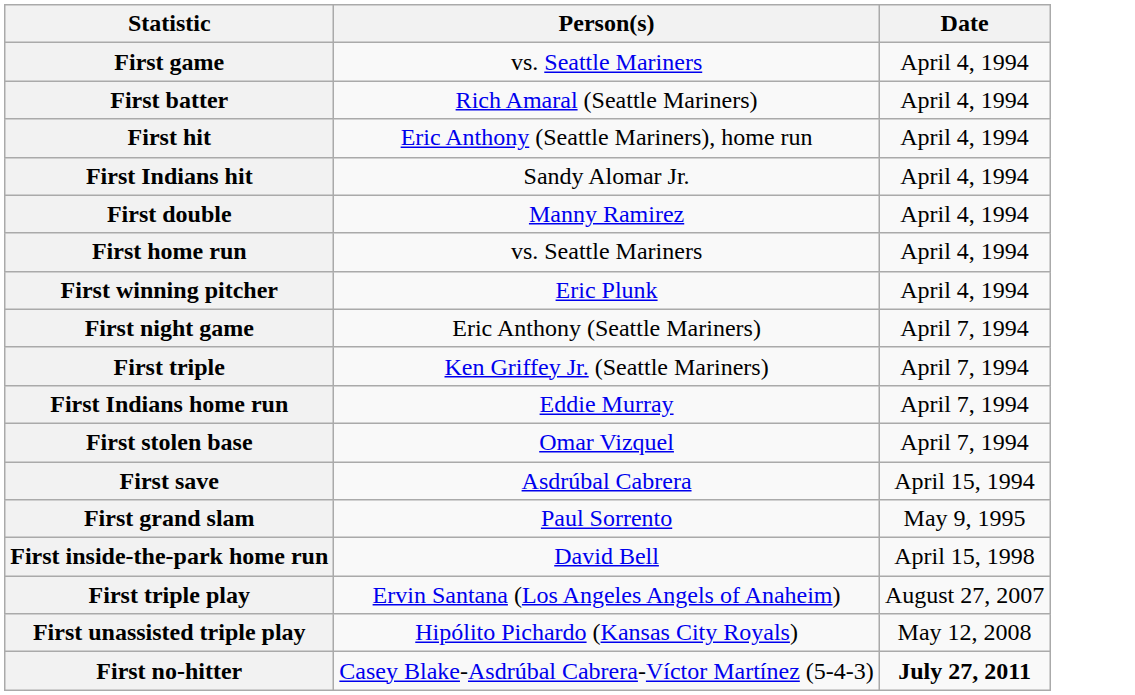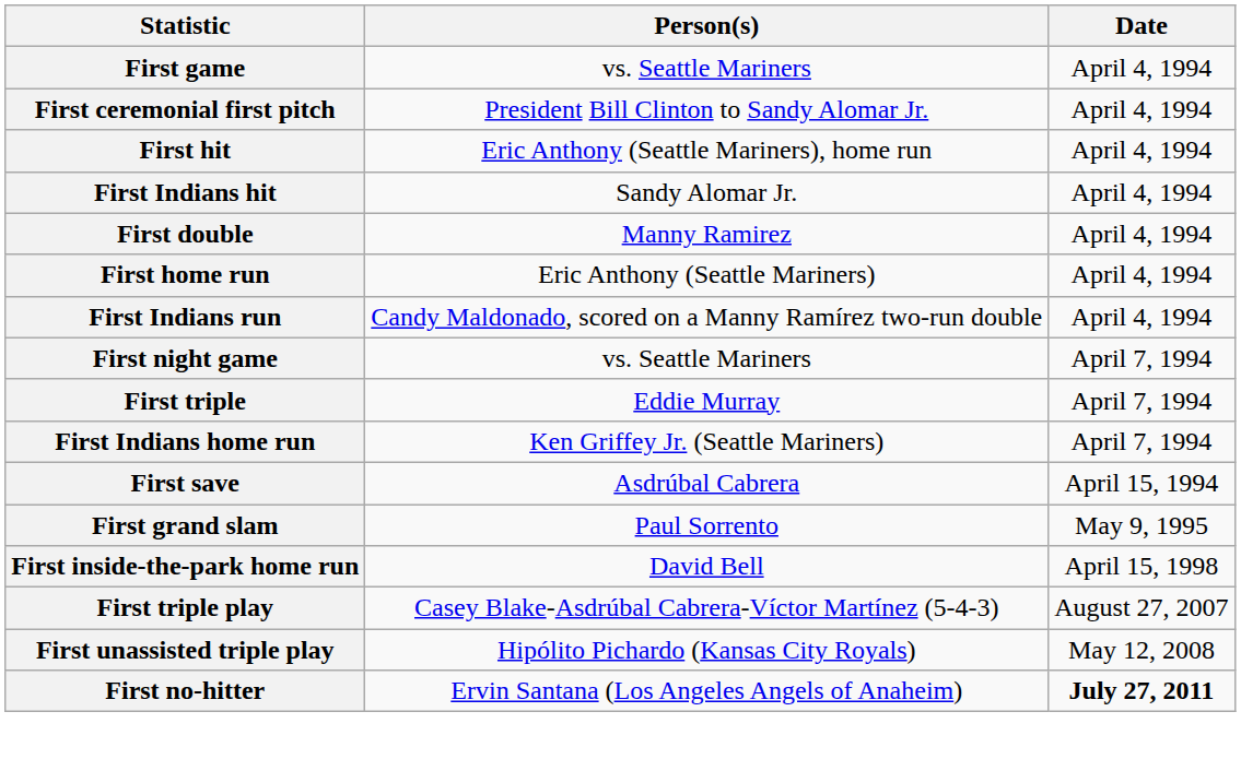+ row: First ceremonial first pitch | President Bill Clinton to Sandy Alomar Jr. | April 4, 1994
- row: First batter | Rich Amaral (Seattle Mariners) | April 4, 1994
First home run | Person(s): vs. Seattle Mariners -> Eric Anthony (Seattle Mariners)
+ row: First Indians run | Candy Maldonado, scored on a Manny Ramírez two-run double | April 4, 1994
- row: First winning pitcher | Eric Plunk | April 4, 1994
First night game | Person(s): Eric Anthony (Seattle Mariners) -> vs. Seattle Mariners
First triple | Person(s): Ken Griffey Jr. (Seattle Mariners) -> Eddie Murray
First Indians home run | Person(s): Eddie Murray -> Ken Griffey Jr. (Seattle Mariners)
- row: First stolen base | Omar Vizquel | April 7, 1994
First triple play | Person(s): Ervin Santana (Los Angeles Angels of Anaheim) -> Casey Blake-Asdrúbal Cabrera-Víctor Martínez (5-4-3)
First no-hitter | Person(s): Casey Blake-Asdrúbal Cabrera-Víctor Martínez (5-4-3) -> Ervin Santana (Los Angeles Angels of Anaheim)
